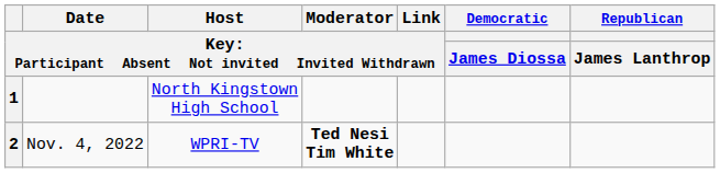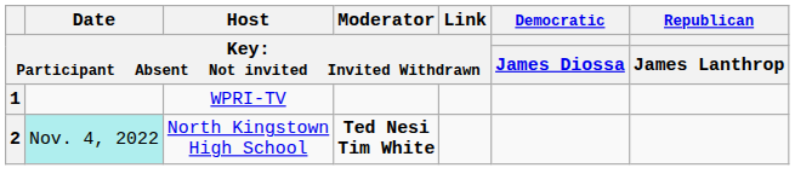1 | column 3: North Kingstown High School -> WPRI-TV
2 | column 2: no background -> paleturquoise background
2 | column 3: WPRI-TV -> North Kingstown High School
